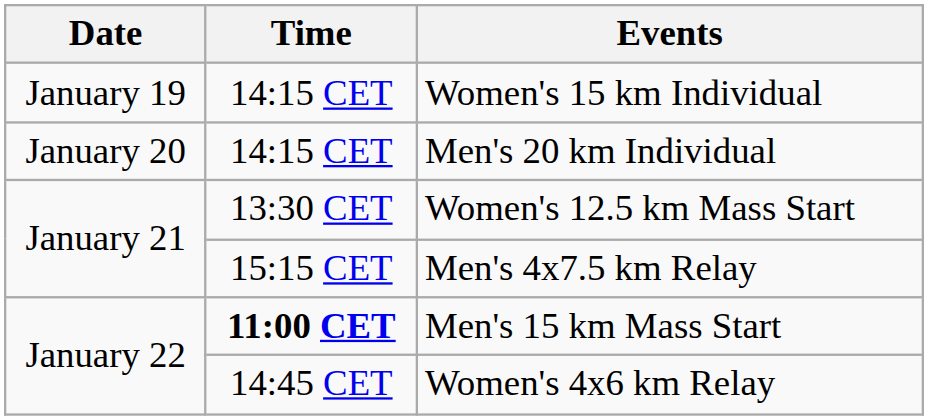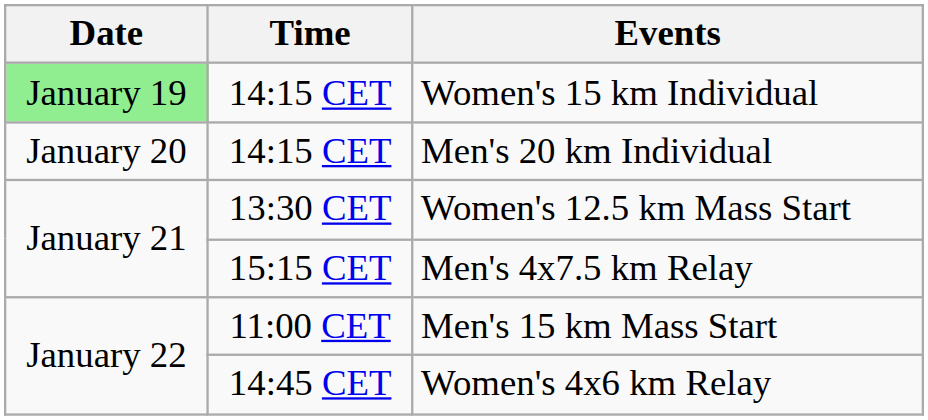Women's 15 km Individual | Date: no background -> lightgreen background
Men's 15 km Mass Start | Time: bold -> normal
